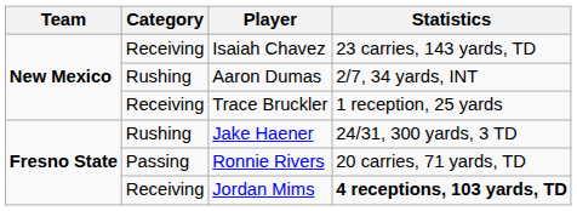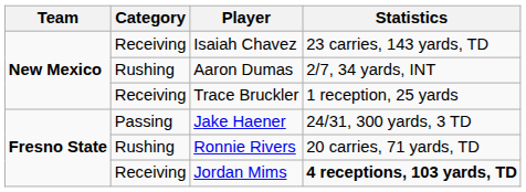Jake Haener | Category: Rushing -> Passing
Ronnie Rivers | Category: Passing -> Rushing
